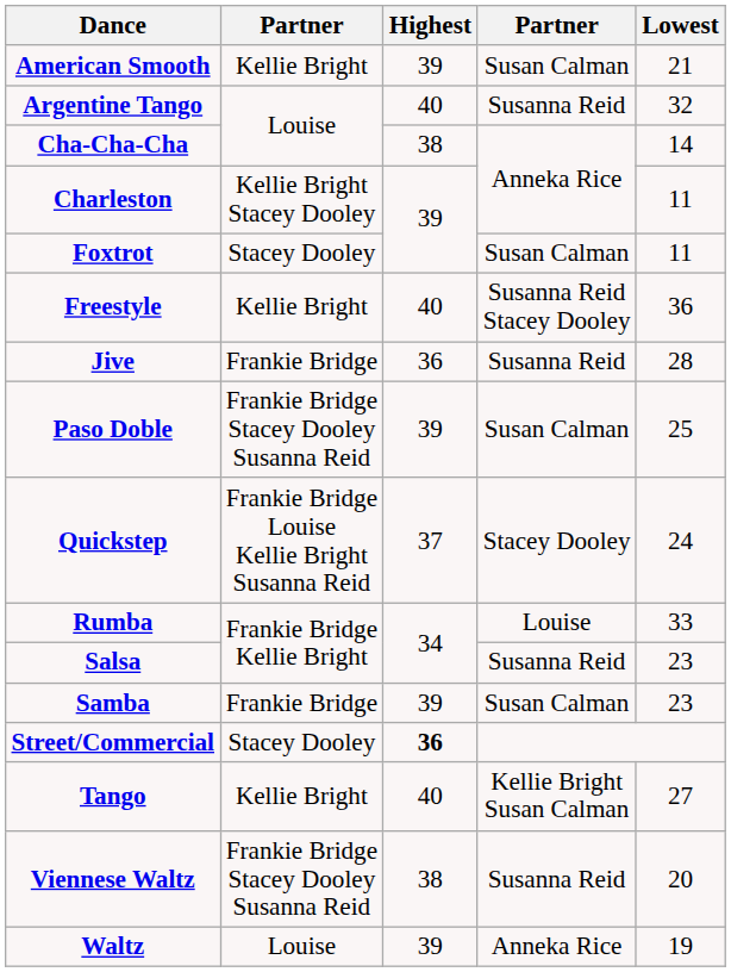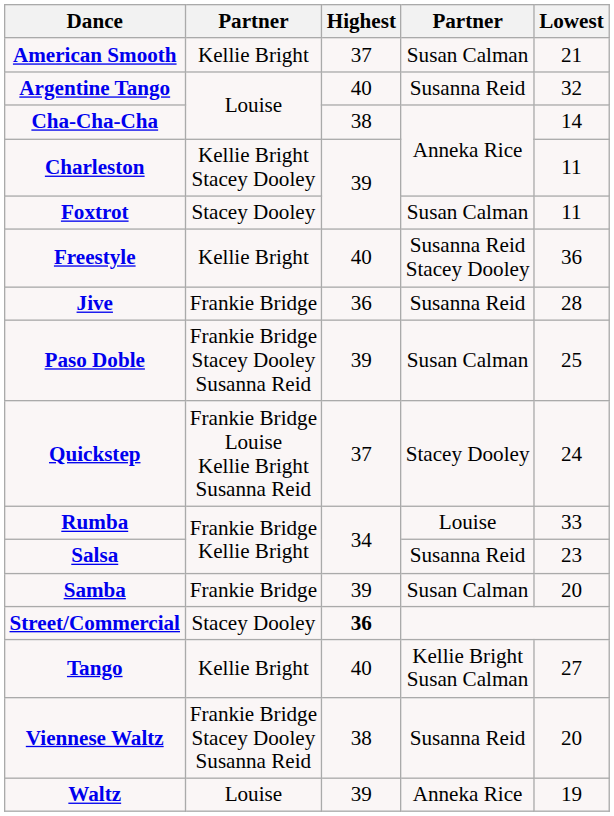American Smooth | Highest: 39 -> 37
Samba | Lowest: 23 -> 20
